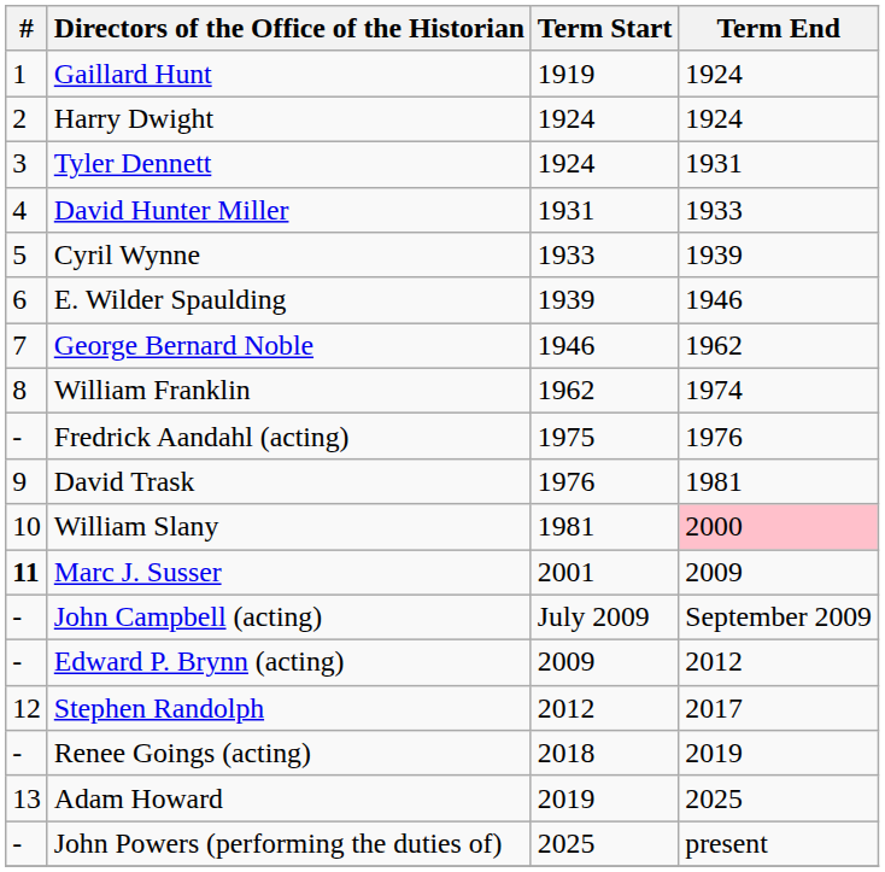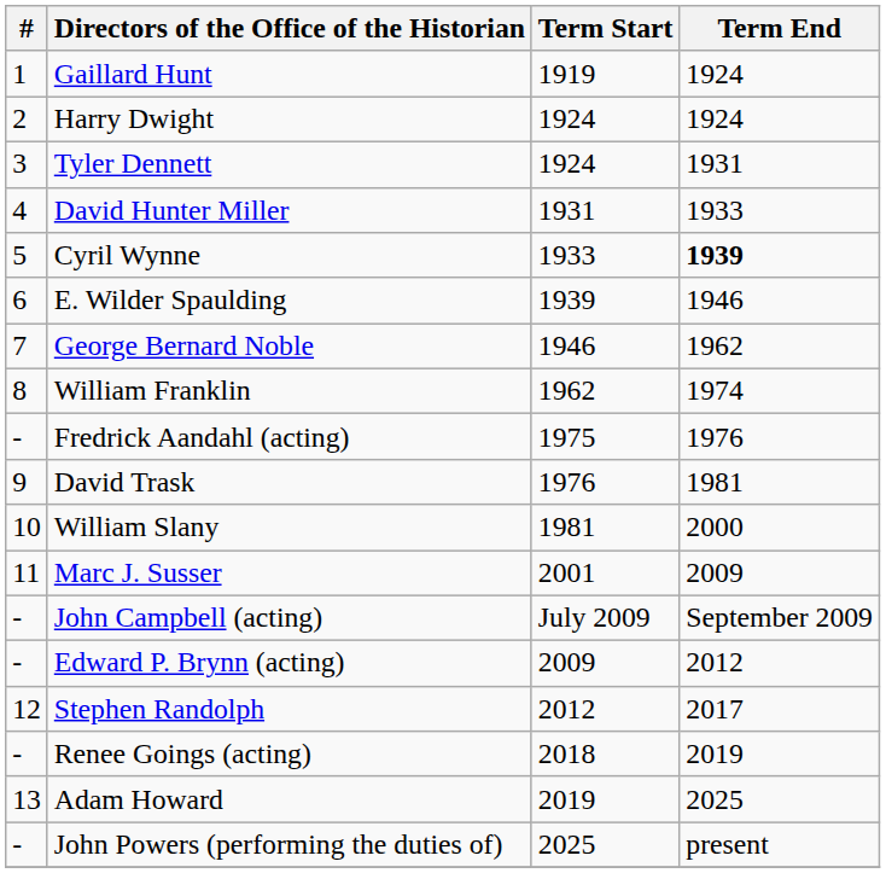Cyril Wynne | Term End: normal -> bold
William Slany | Term End: pink background -> no background
Marc J. Susser | #: bold -> normal
